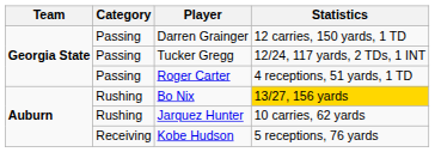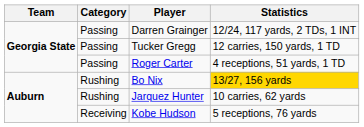Darren Grainger | Statistics: 12 carries, 150 yards, 1 TD -> 12/24, 117 yards, 2 TDs, 1 INT
Tucker Gregg | Statistics: 12/24, 117 yards, 2 TDs, 1 INT -> 12 carries, 150 yards, 1 TD
